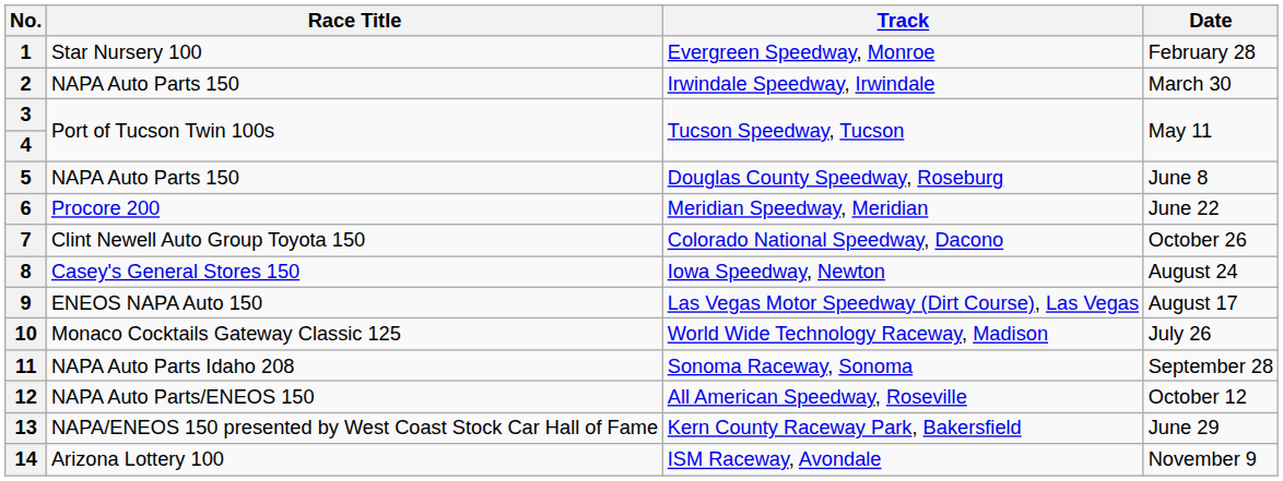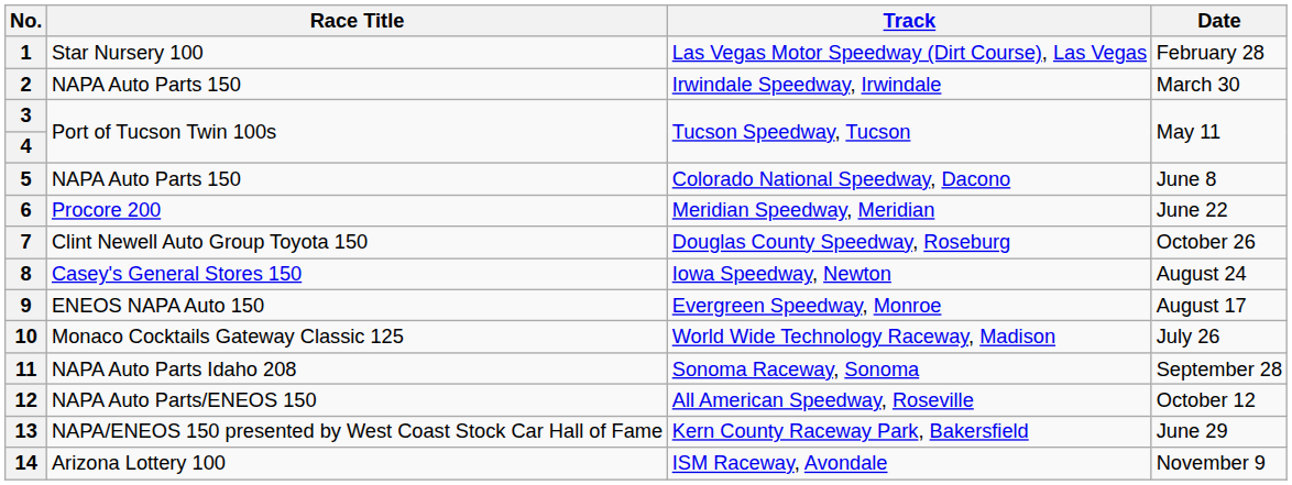1 | Track: Evergreen Speedway, Monroe -> Las Vegas Motor Speedway (Dirt Course), Las Vegas
5 | Track: Douglas County Speedway, Roseburg -> Colorado National Speedway, Dacono
7 | Track: Colorado National Speedway, Dacono -> Douglas County Speedway, Roseburg
9 | Track: Las Vegas Motor Speedway (Dirt Course), Las Vegas -> Evergreen Speedway, Monroe
